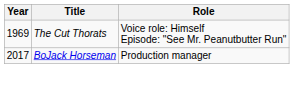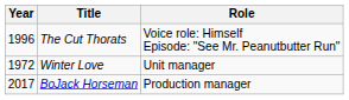The Cut Thorats | Year: 1969 -> 1996
+ row: 1972 | Winter Love | Unit manager
